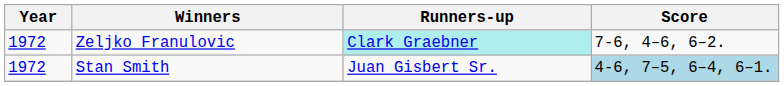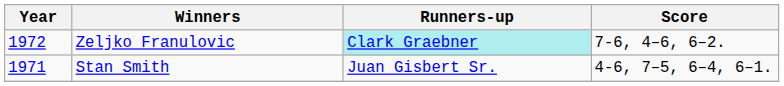Stan Smith | Year: 1972 -> 1971
Stan Smith | Score: lightblue background -> no background
